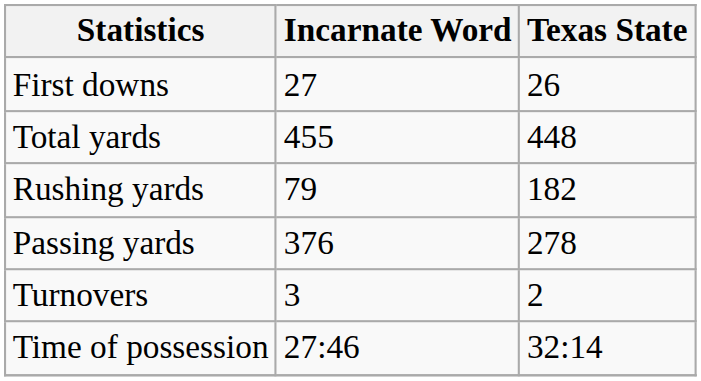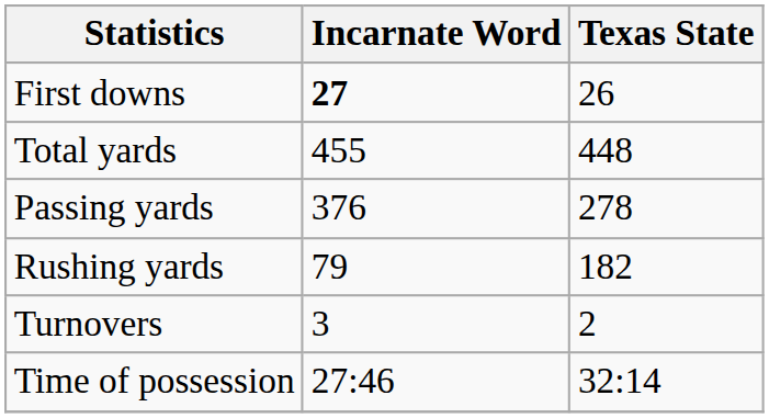First downs | Incarnate Word: normal -> bold
rows swapped: Rushing yards <-> Passing yards
